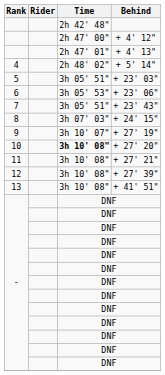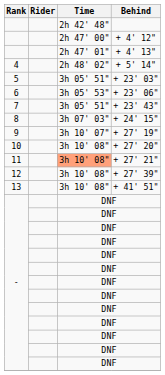+ 27' 20" | Time: bold -> normal
+ 27' 21" | Time: no background -> lightsalmon background
